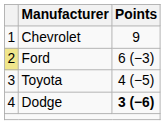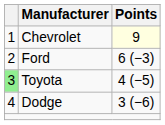Chevrolet | Points: no background -> lightyellow background
Ford | column 1: khaki background -> no background
Toyota | column 1: no background -> lightgreen background
Dodge | Points: bold -> normal
